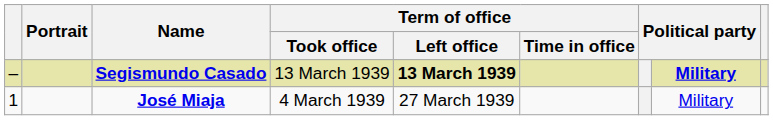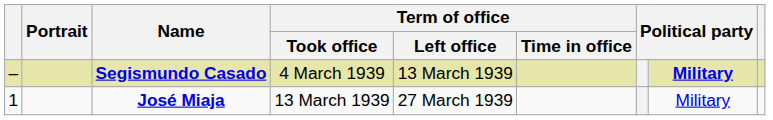Segismundo Casado | Term of office / Took office: 13 March 1939 -> 4 March 1939
Segismundo Casado | Term of office / Left office: bold -> normal
José Miaja | Term of office / Took office: 4 March 1939 -> 13 March 1939
